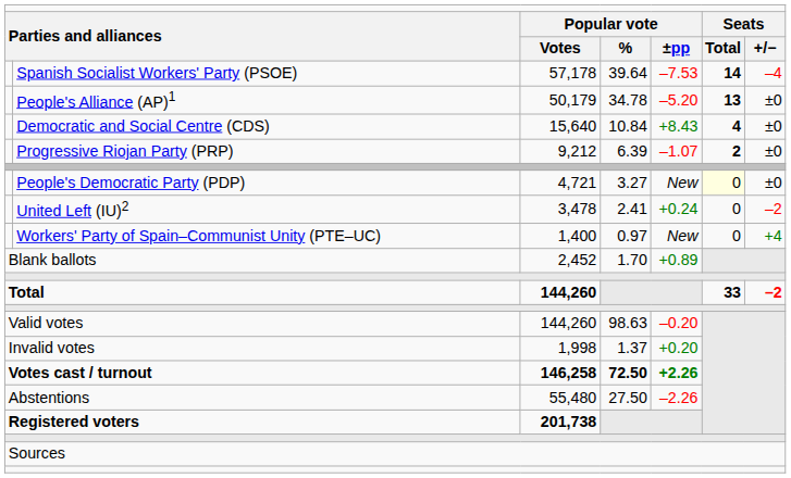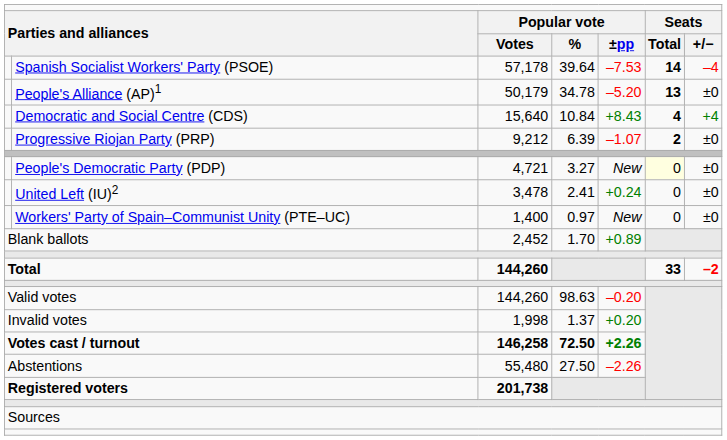Democratic and Social Centre (CDS) | column 7: ±0 -> +4
United Left (IU)2 | column 7: –2 -> ±0
Workers' Party of Spain–Communist Unity (PTE–UC) | column 7: +4 -> ±0
